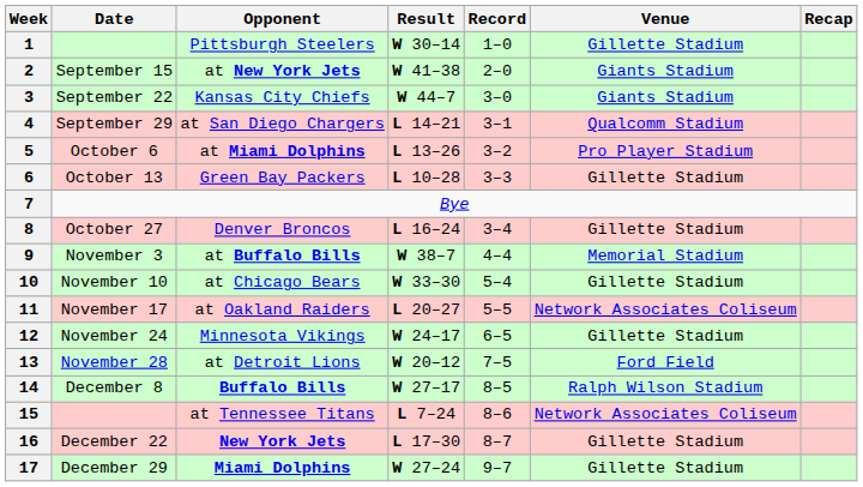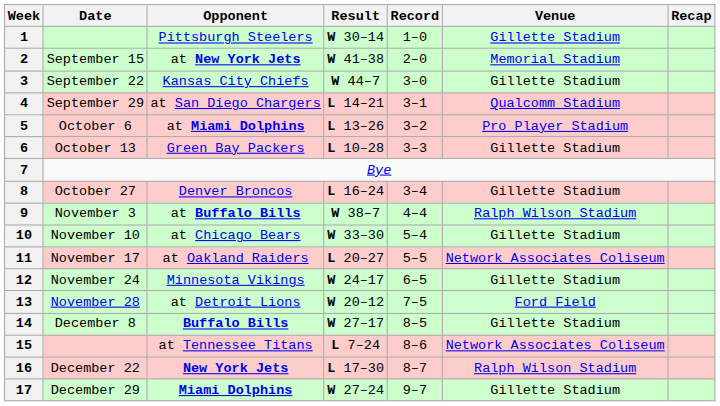2 | Venue: Giants Stadium -> Memorial Stadium
3 | Venue: Giants Stadium -> Gillette Stadium
9 | Venue: Memorial Stadium -> Ralph Wilson Stadium
14 | Venue: Ralph Wilson Stadium -> Gillette Stadium
16 | Venue: Gillette Stadium -> Ralph Wilson Stadium
